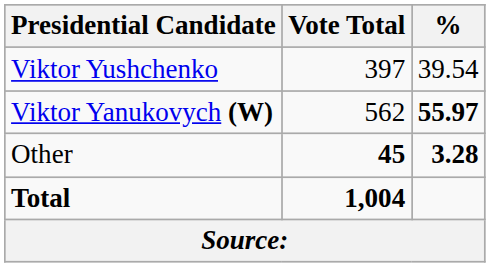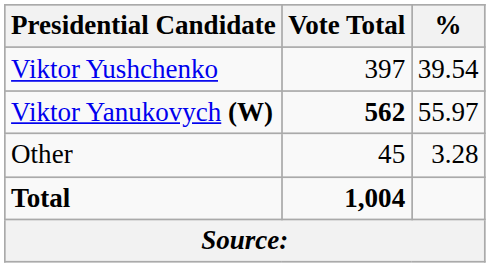Viktor Yanukovych (W) | Vote Total: normal -> bold
Viktor Yanukovych (W) | %: bold -> normal
Other | Vote Total: bold -> normal
Other | %: bold -> normal
